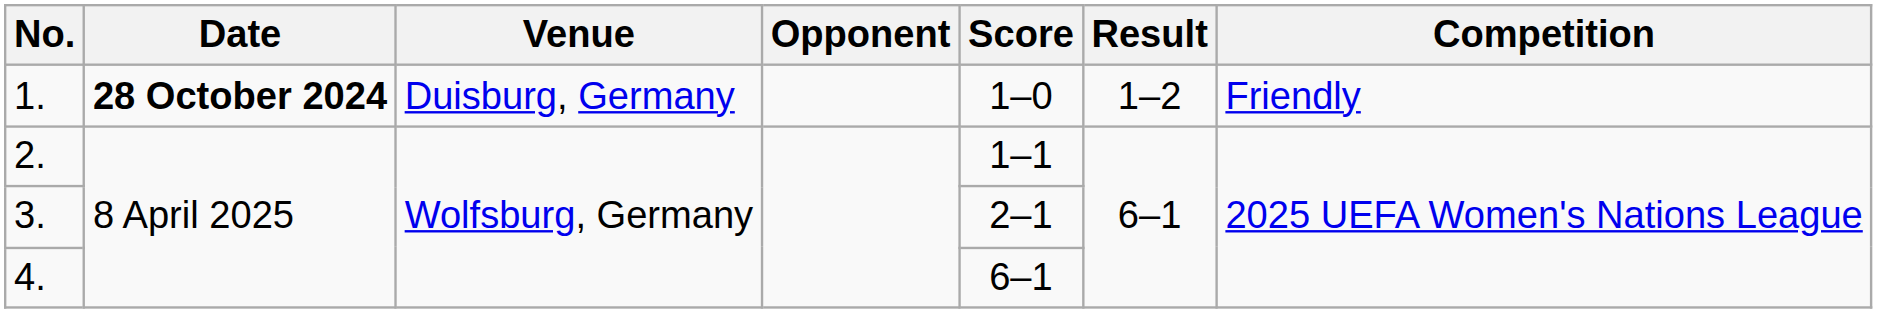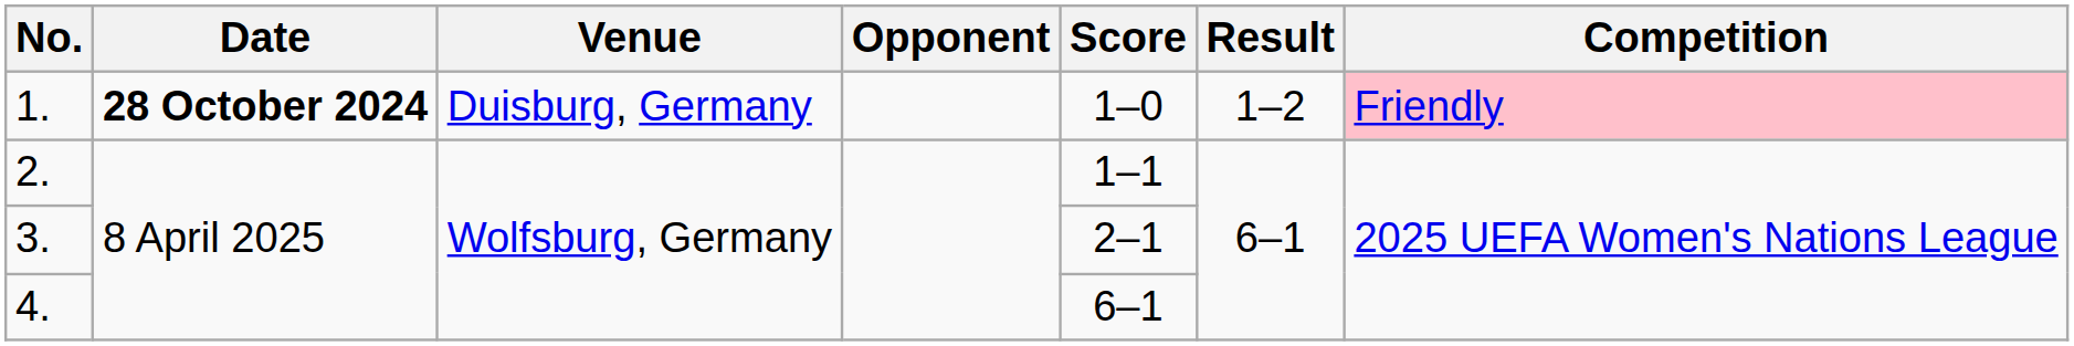1. | Competition: no background -> pink background
